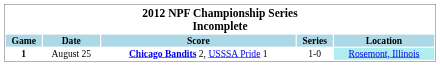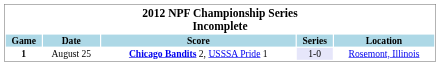August 25 | Series: no background -> lavender background
August 25 | Location: paleturquoise background -> no background
